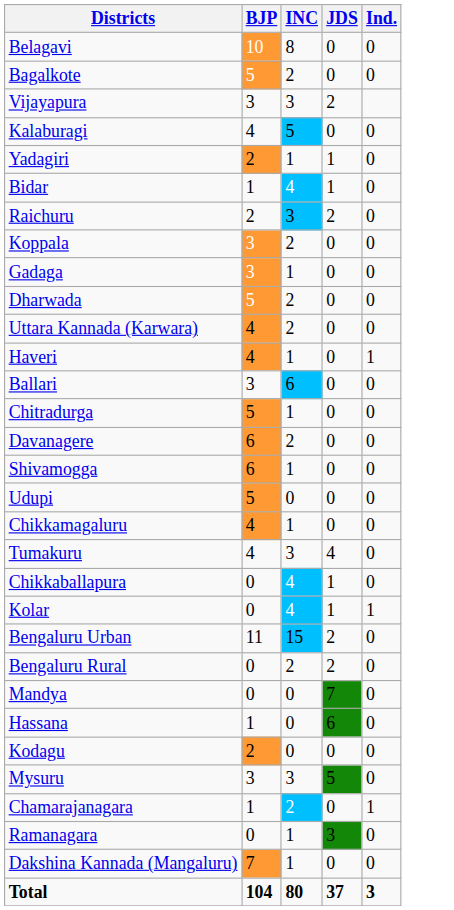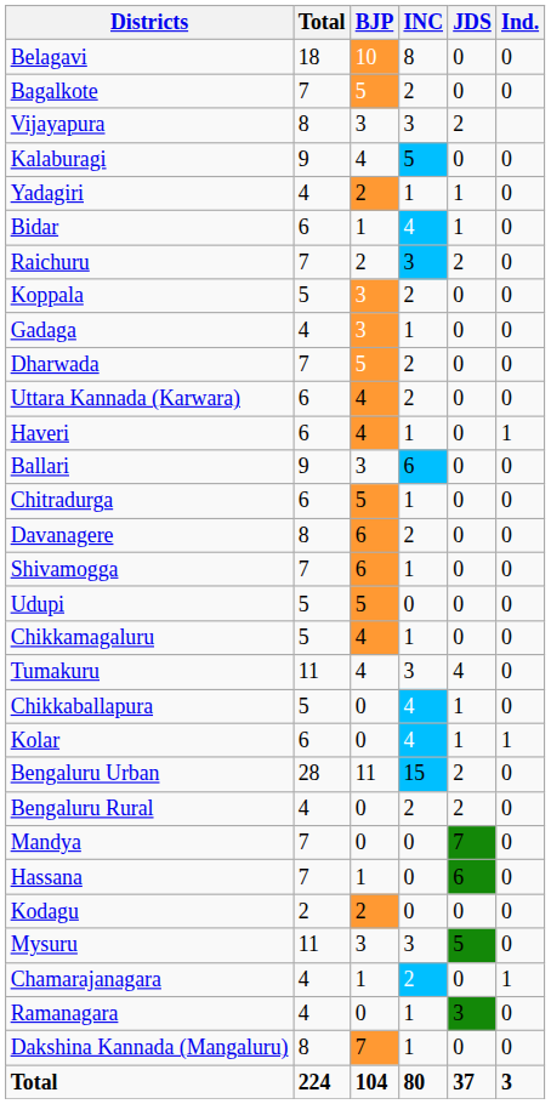+ column: Total | 18 | 7 | 8 | 9 | 4 | 6 | 7 | 5 | 4 | 7 | 6 | 6 | 9 | 6 | 8 | 7 | 5 | 5 | 11 | 5 | 6 | 28 | 4 | 7 | 7 | 2 | 11 | 4 | 4 | 8 | 224
